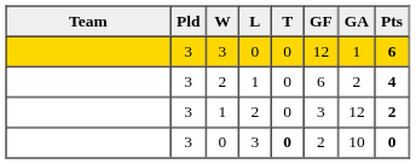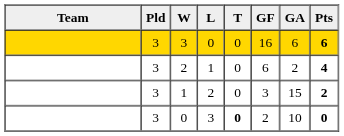row 2 | GF: 12 -> 16
row 2 | GA: 1 -> 6
row 4 | GA: 12 -> 15
